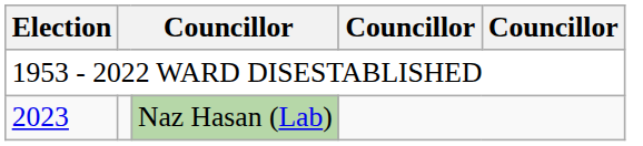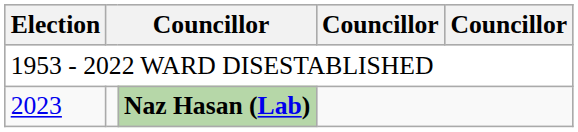2023 | column 3: normal -> bold
